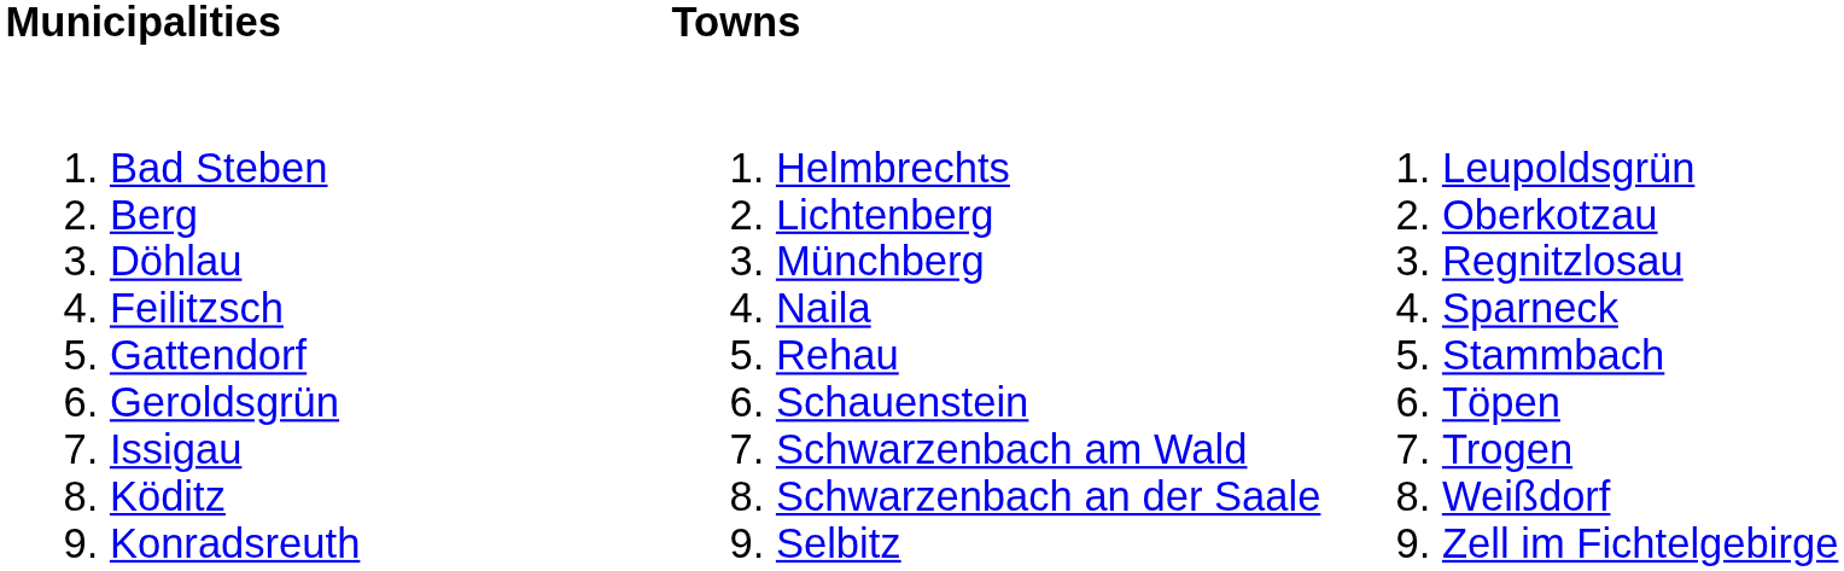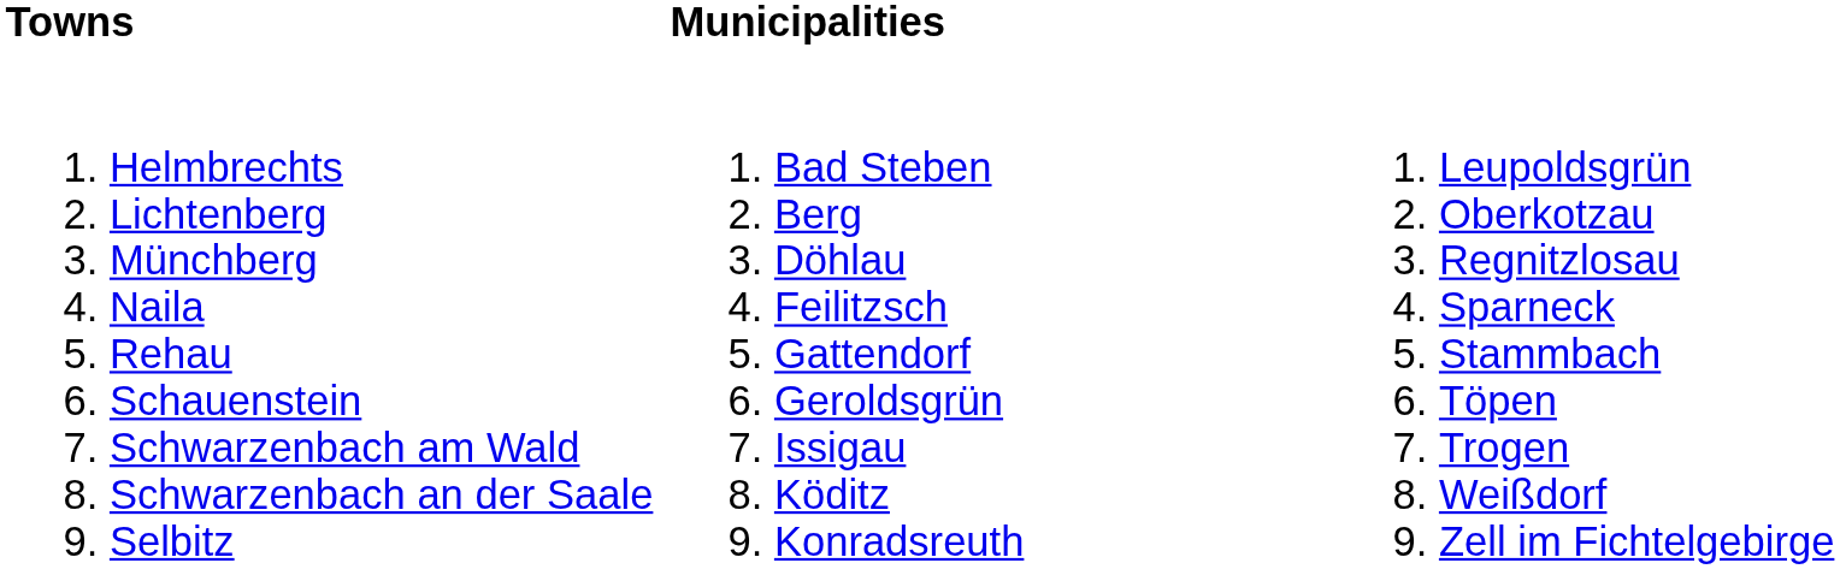columns swapped: Towns <-> Municipalities
